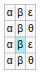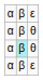row 3 | column 3: ε -> θ
row 4 | column 3: θ -> ε
